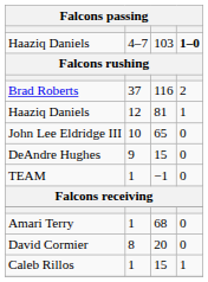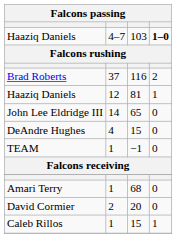John Lee Eldridge III | column 2: 10 -> 14
DeAndre Hughes | column 2: 9 -> 4
David Cormier | column 2: 8 -> 2
